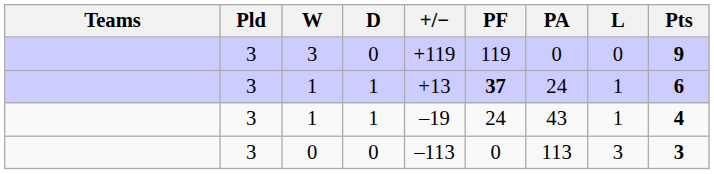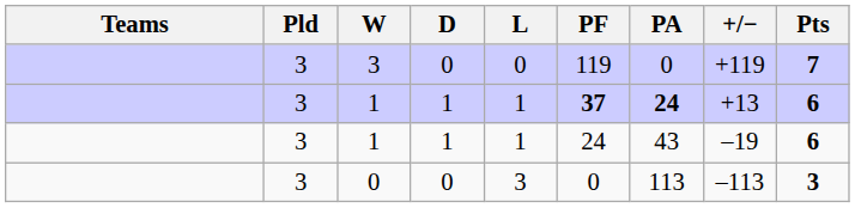columns swapped: L <-> +/−
row 2 | Pts: 9 -> 7
row 3 | PA: normal -> bold
row 4 | Pts: 4 -> 6
